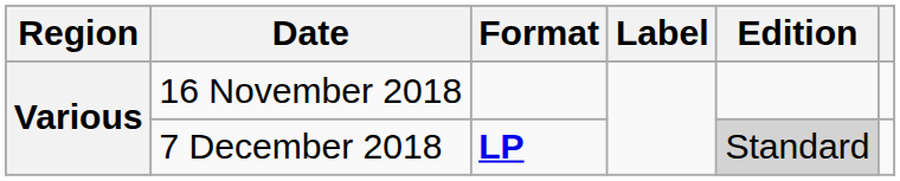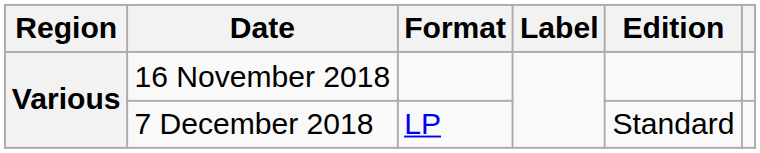7 December 2018 | Format: bold -> normal
7 December 2018 | Edition: lightgrey background -> no background
